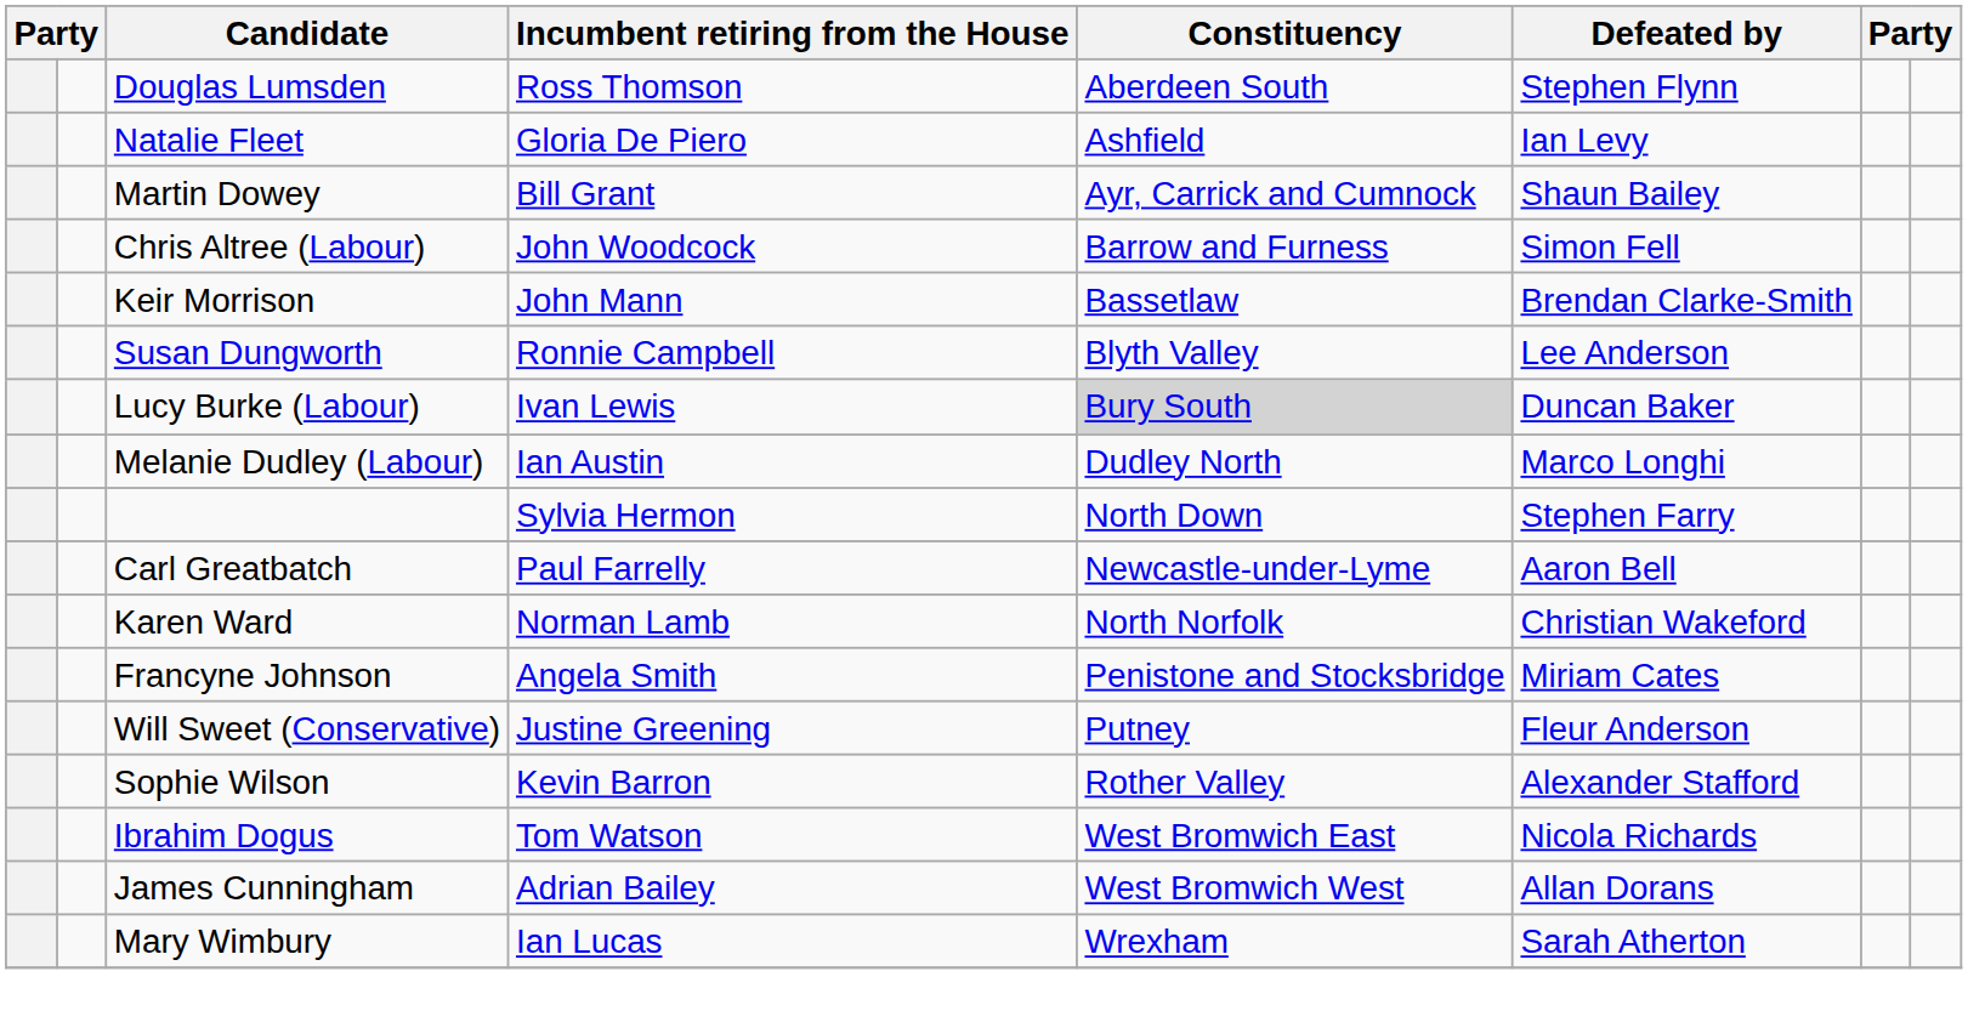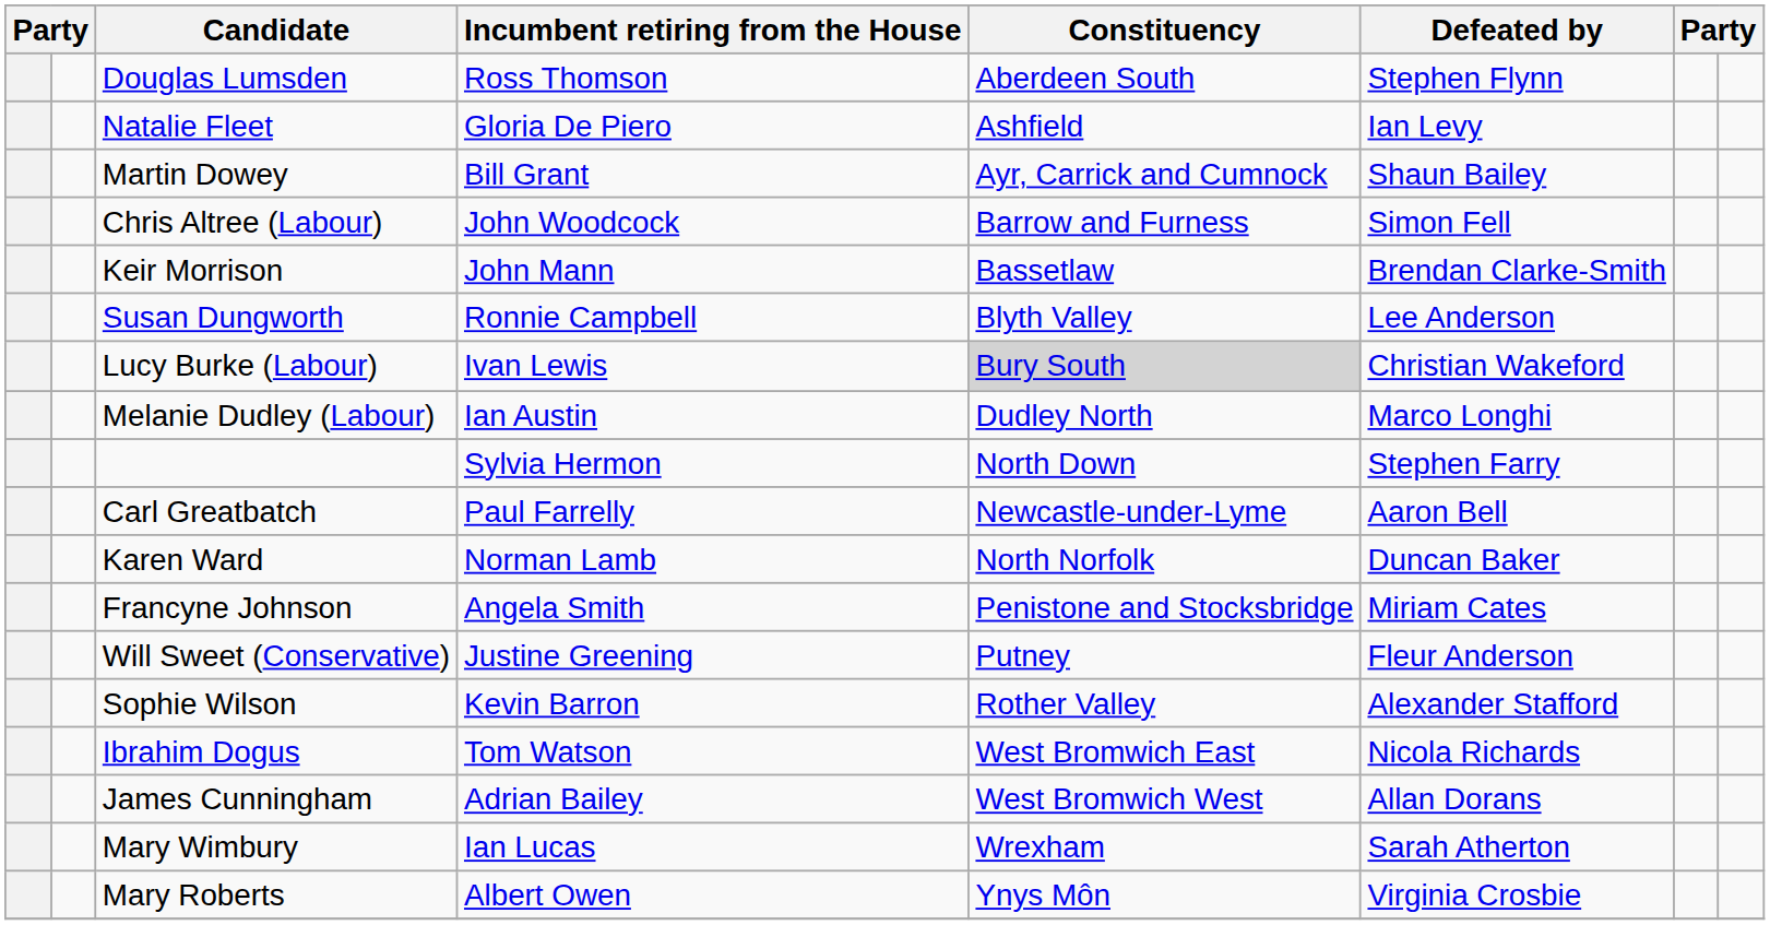Lucy Burke (Labour) | Defeated by: Duncan Baker -> Christian Wakeford
Karen Ward | Defeated by: Christian Wakeford -> Duncan Baker
+ row: Mary Roberts | Albert Owen | Ynys Môn | Virginia Crosbie
